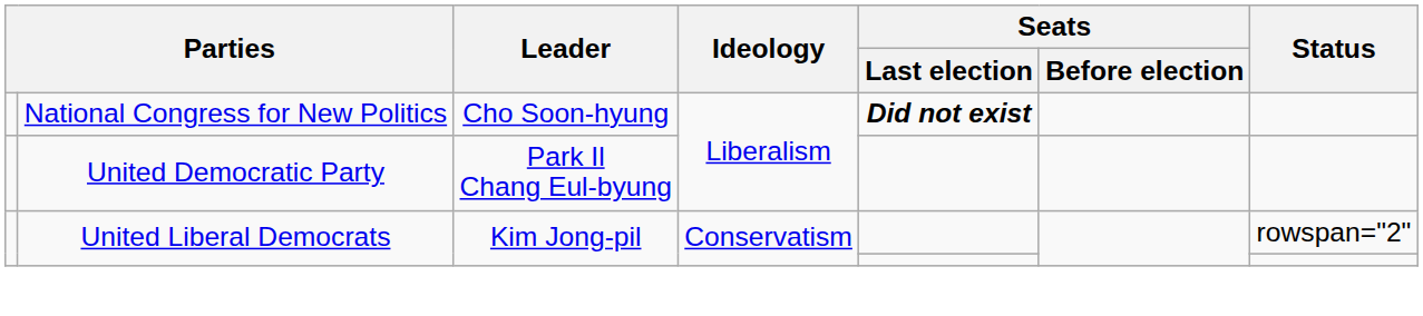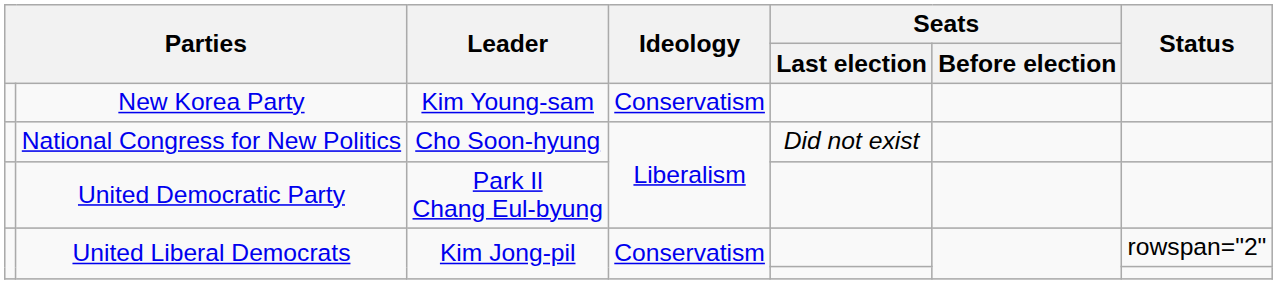+ row: New Korea Party | Kim Young-sam | Conservatism
National Congress for New Politics | Seats / Last election: bold -> normal
